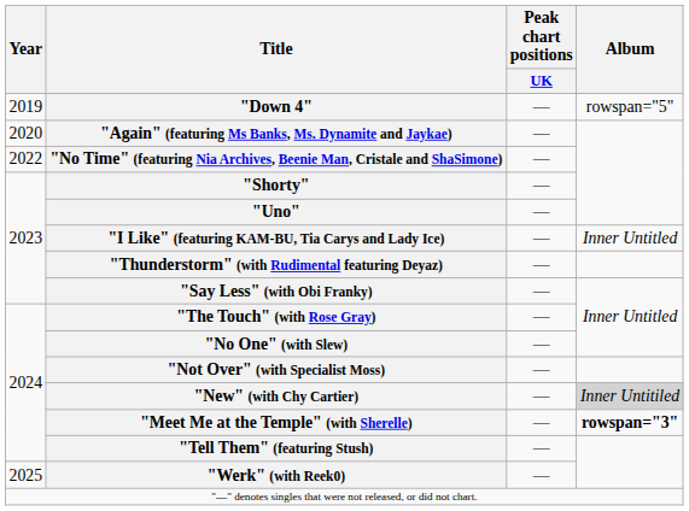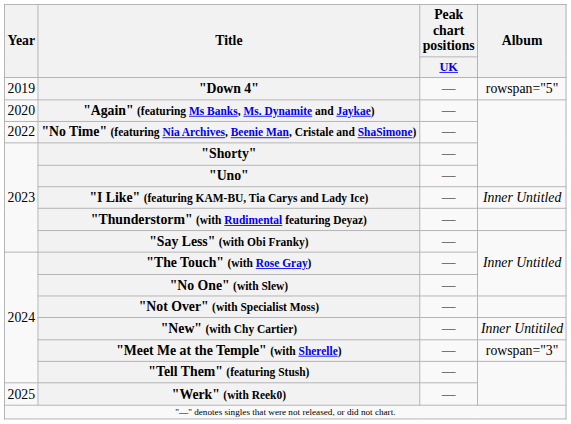"New" (with Chy Cartier) | Album: lightgrey background -> no background
"Meet Me at the Temple" (with Sherelle) | Album: bold -> normal
